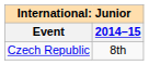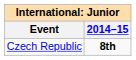Czech Republic | 2014–15: normal -> bold
